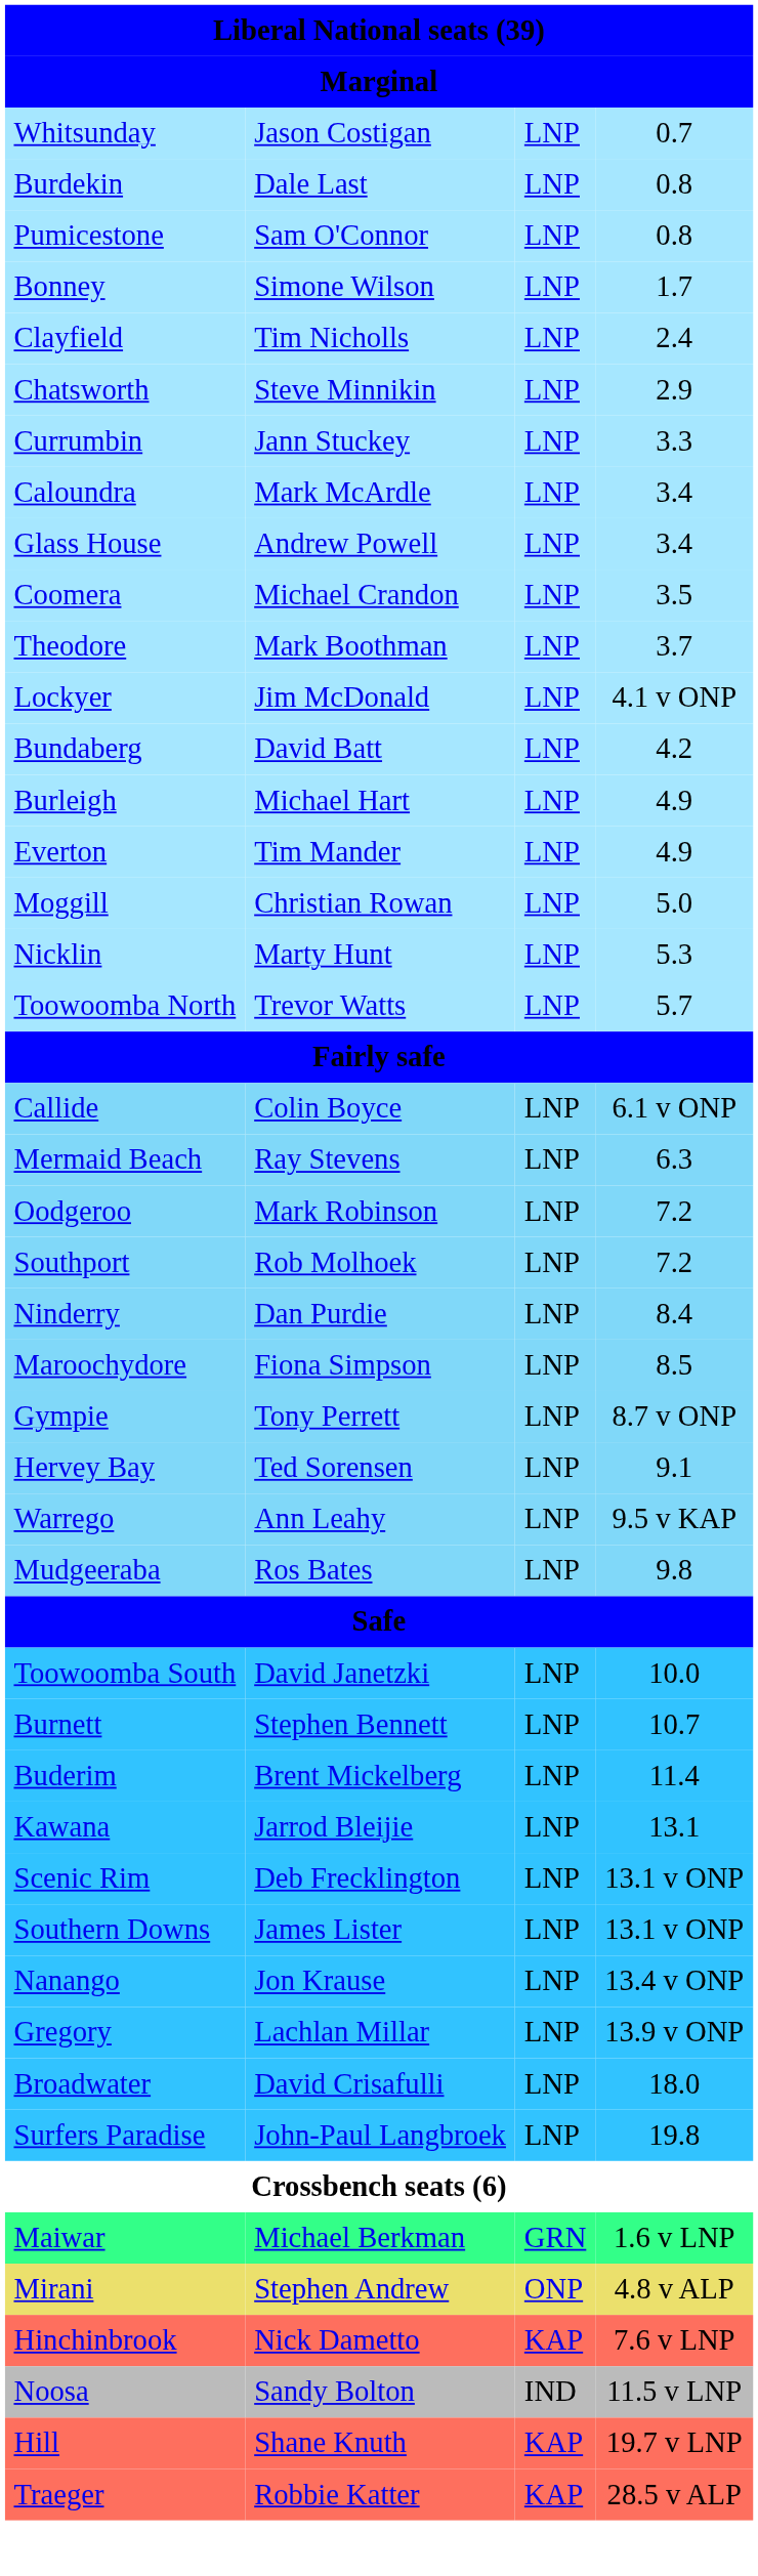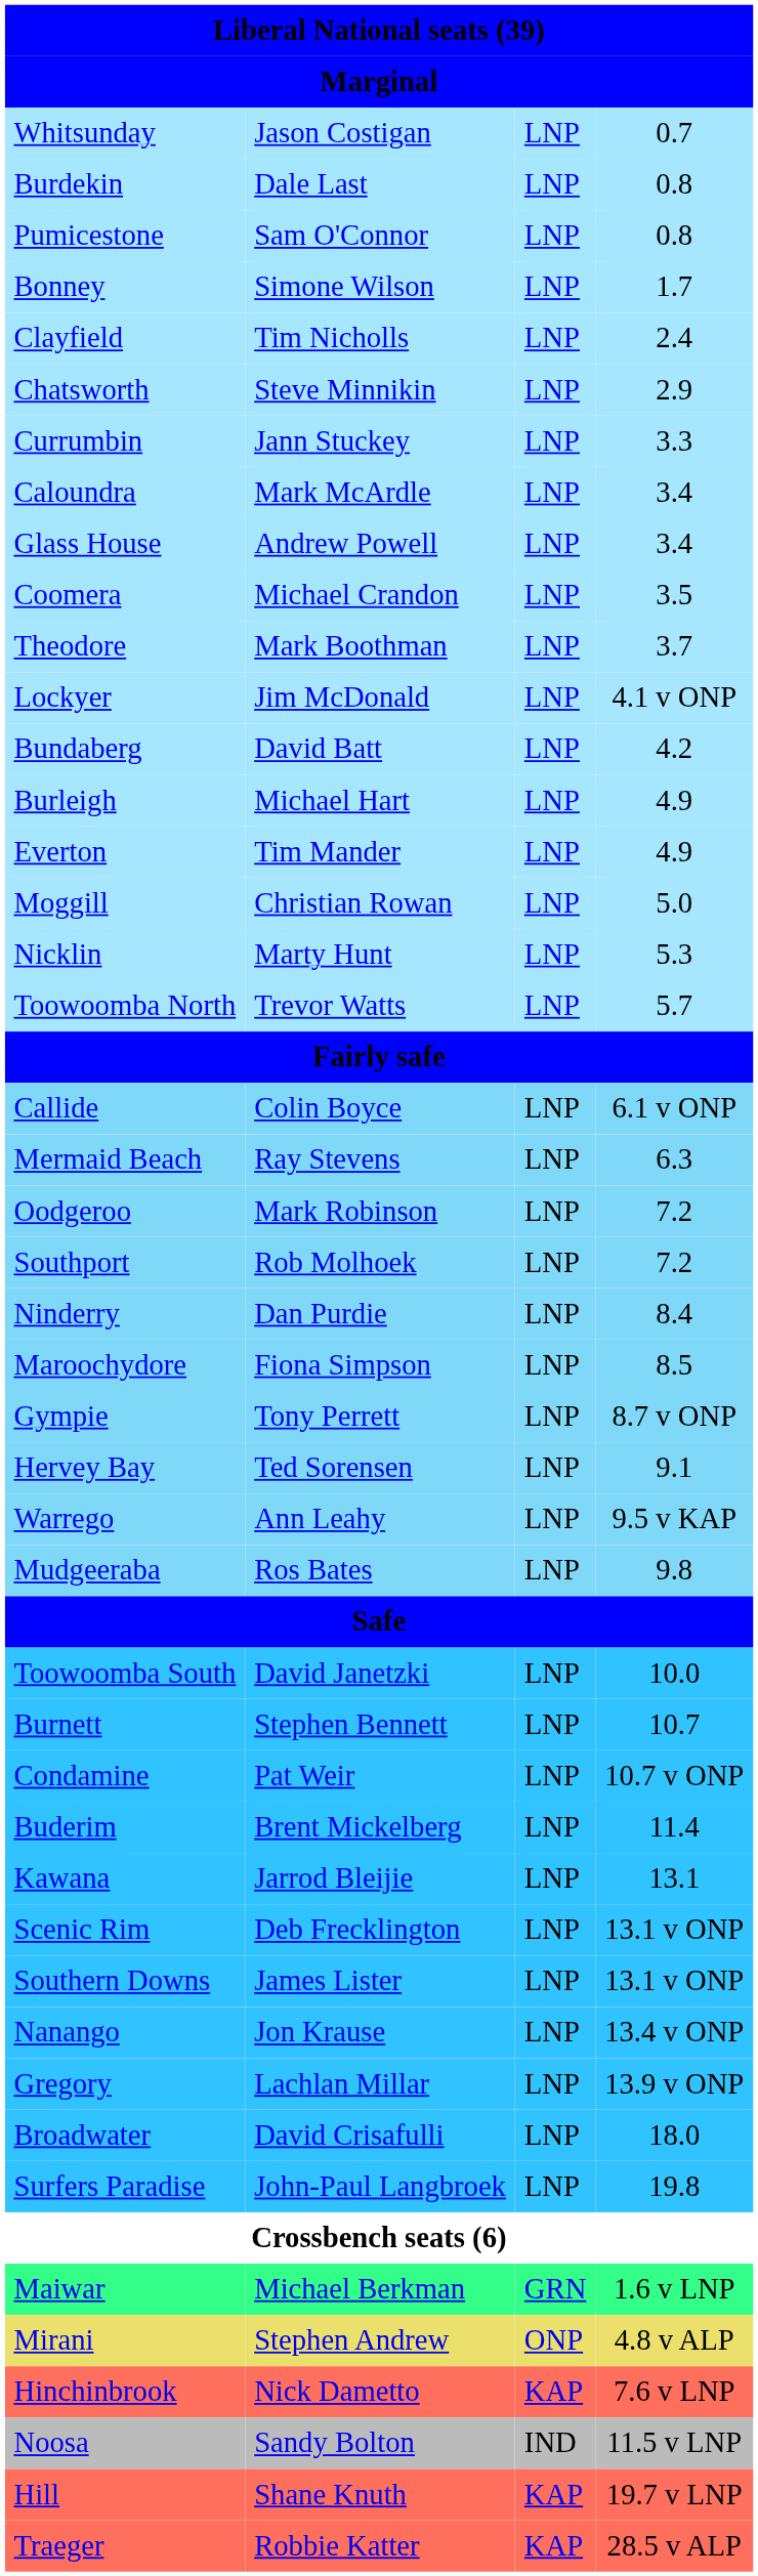+ row: Condamine | Pat Weir | LNP | 10.7 v ONP
